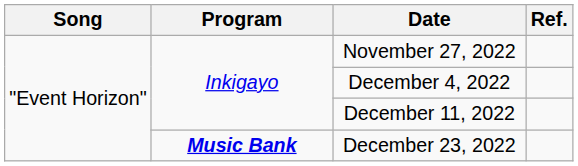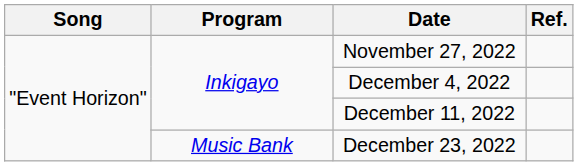December 23, 2022 | Program: bold -> normal
